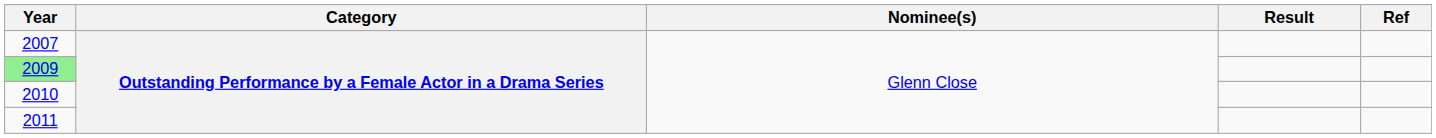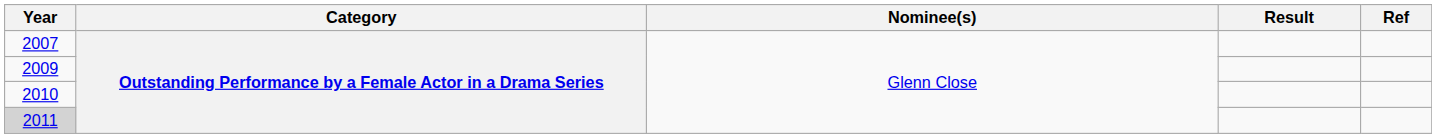2009 | Year: lightgreen background -> no background
2011 | Year: no background -> lightgrey background
